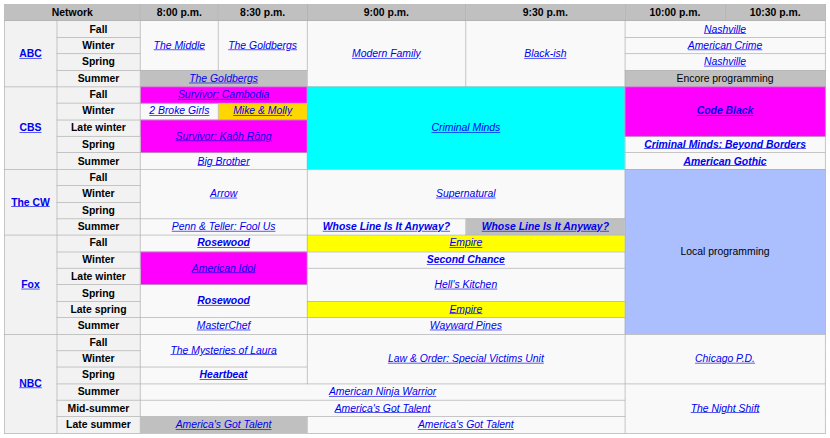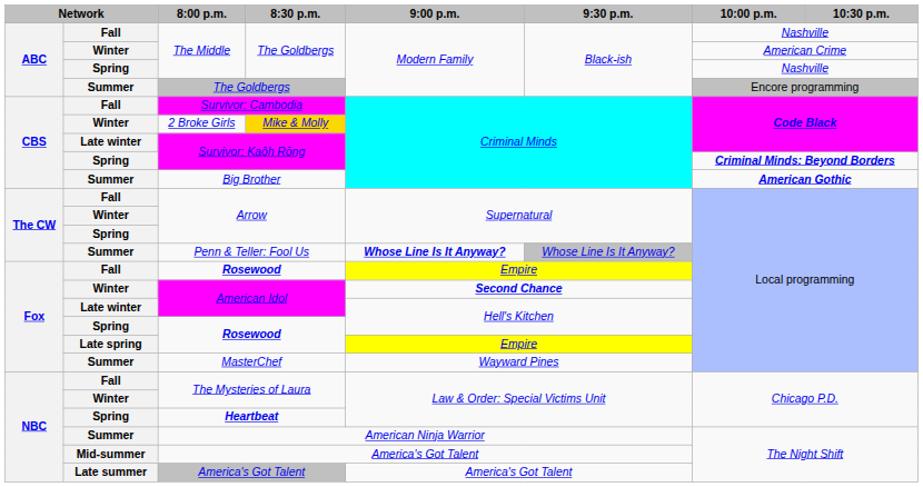Penn & Teller: Fool Us | 9:30 p.m.: bold -> normal
